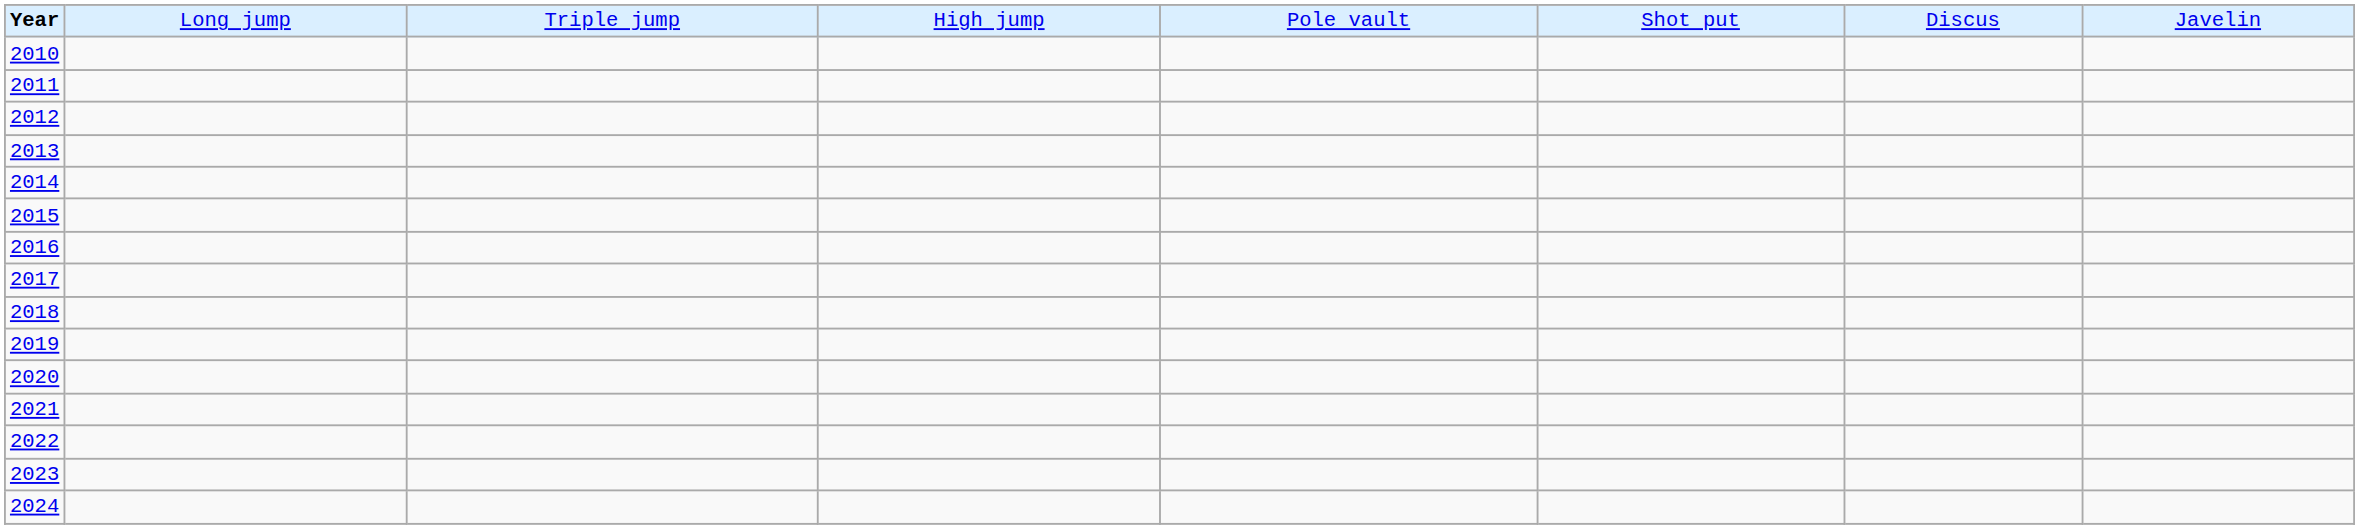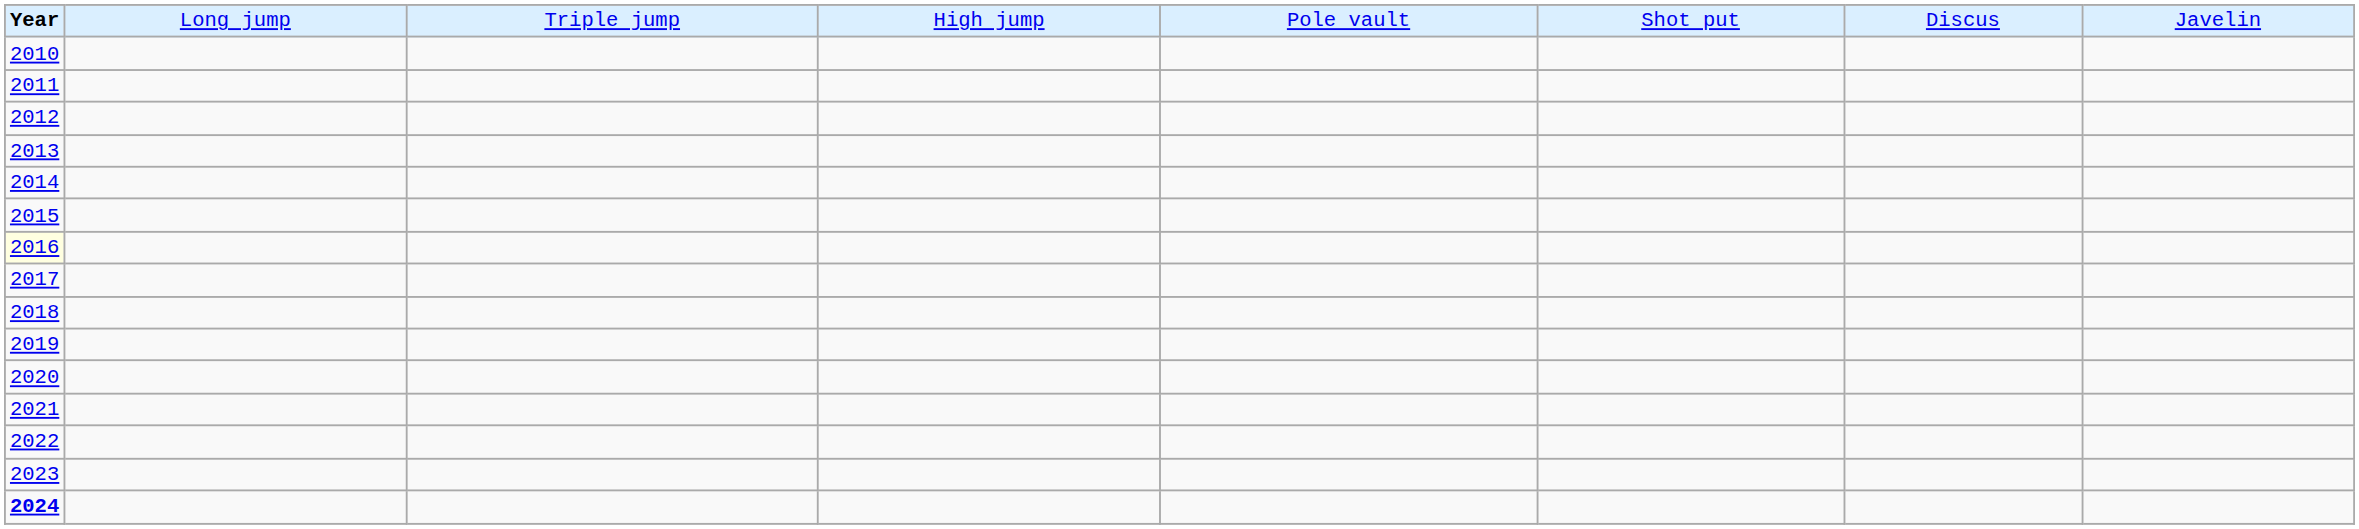2016 | column 1: no background -> lightyellow background
2024 | column 1: normal -> bold
